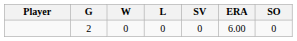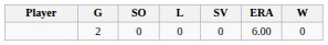columns swapped: W <-> SO
